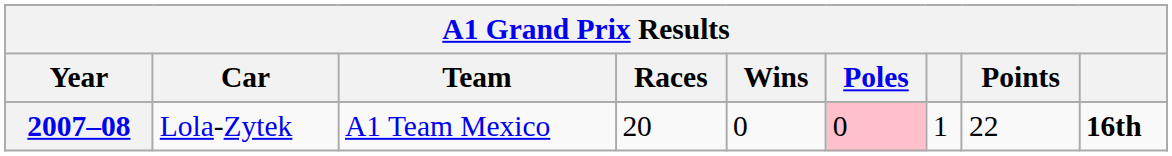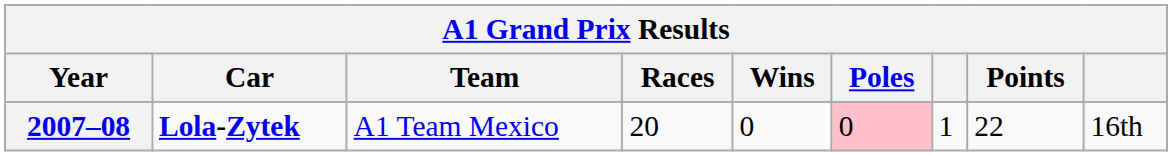2007–08 | Car: normal -> bold
2007–08 | column 9: bold -> normal
